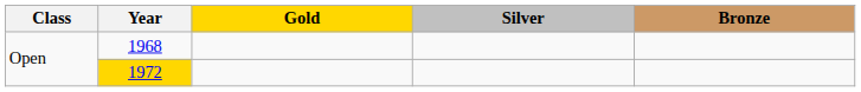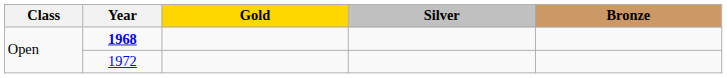1968 | Year: normal -> bold
1972 | Year: gold background -> no background
